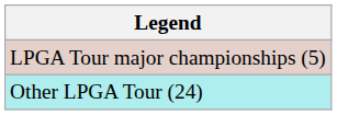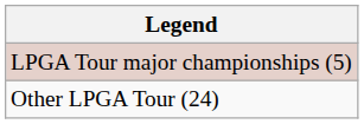row 3 | column 1: paleturquoise background -> no background
